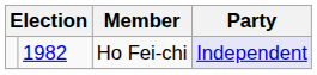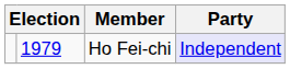Ho Fei-chi | column 2: 1982 -> 1979
